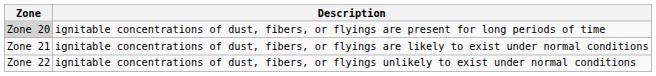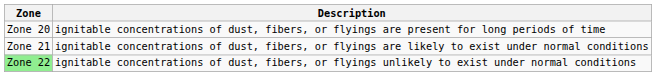Zone 20 | Zone: lightgrey background -> no background
Zone 22 | Zone: no background -> lightgreen background
